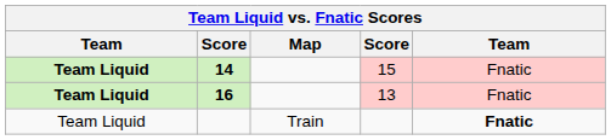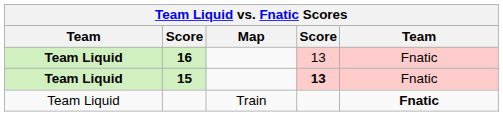row 3 | column 2: 14 -> 16
row 3 | column 4: 15 -> 13
row 4 | column 2: 16 -> 15
row 4 | column 4: normal -> bold
